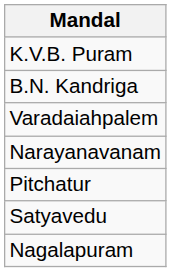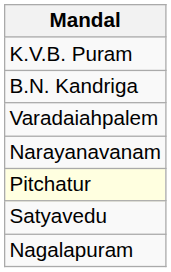row 6 | column 1: no background -> lightyellow background
